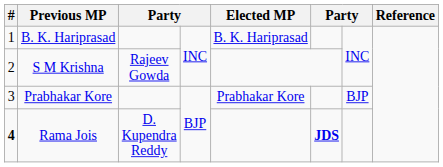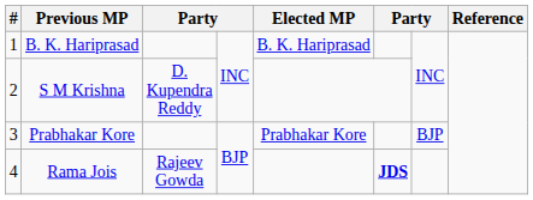S M Krishna | column 3: Rajeev Gowda -> D. Kupendra Reddy
Rama Jois | #: bold -> normal
Rama Jois | column 3: D. Kupendra Reddy -> Rajeev Gowda
